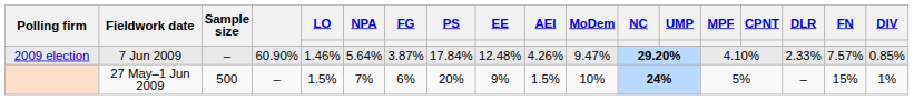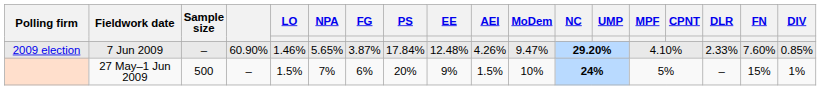2009 election | NPA: 5.64% -> 5.65%
2009 election | FN: 7.57% -> 7.60%
